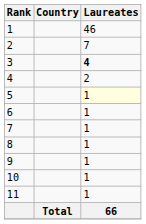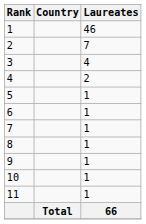3 | Laureates: bold -> normal
5 | Laureates: lightyellow background -> no background
